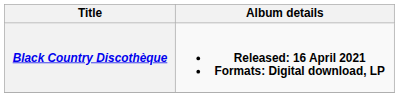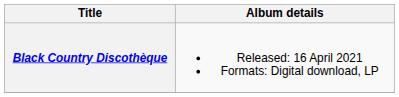Black Country Discothèque | Album details: bold -> normal
